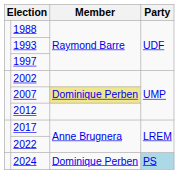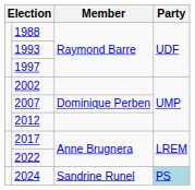2007 | Member: khaki background -> no background
2024 | Member: Dominique Perben -> Sandrine Runel
